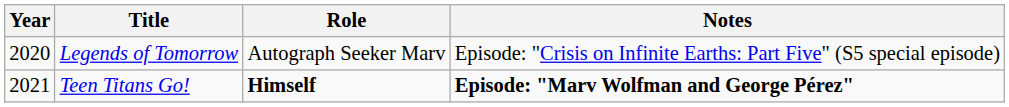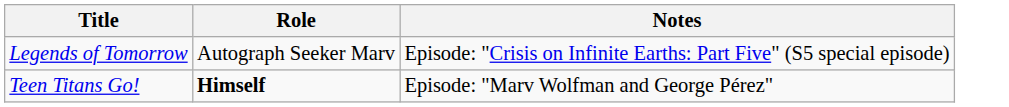- column: Year | 2020 | 2021
Teen Titans Go! | Notes: bold -> normal
